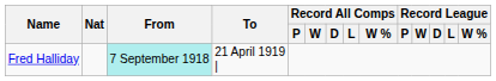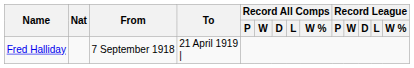Fred Halliday | From: paleturquoise background -> no background
